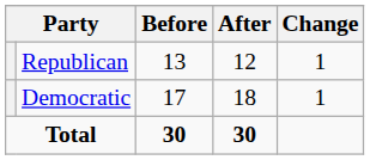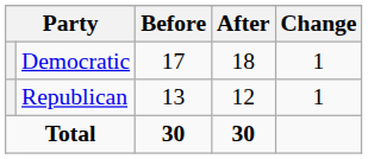rows swapped: Democratic <-> Republican
